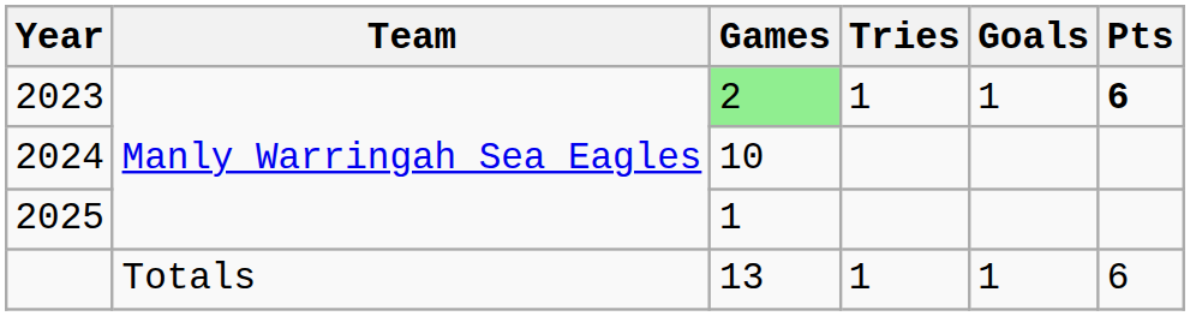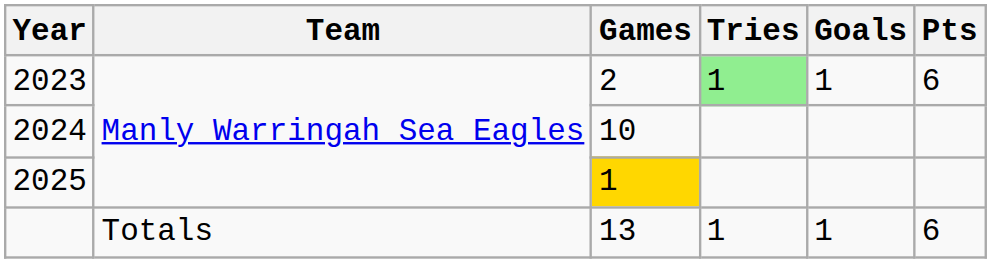2023 | Games: lightgreen background -> no background
2023 | Tries: no background -> lightgreen background
2023 | Pts: bold -> normal
2025 | Games: no background -> gold background
